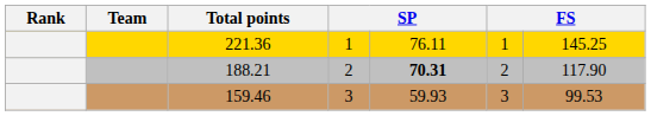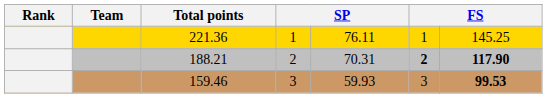188.21 | column 5: bold -> normal
188.21 | column 6: normal -> bold
188.21 | column 7: normal -> bold
159.46 | column 7: normal -> bold
